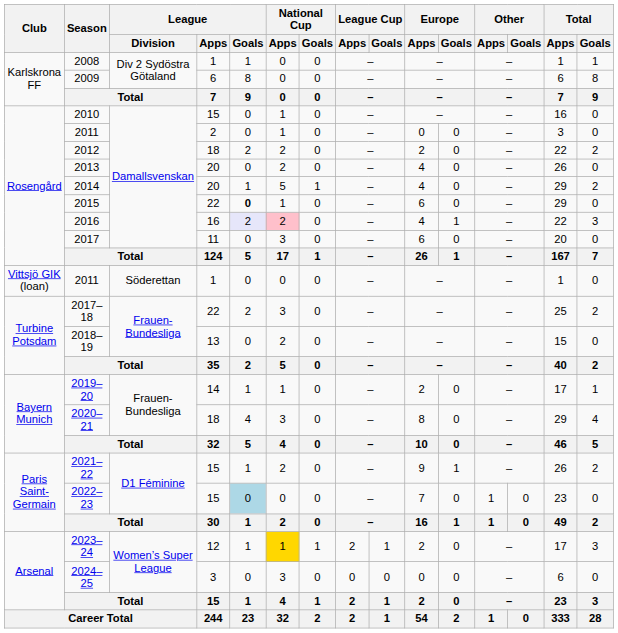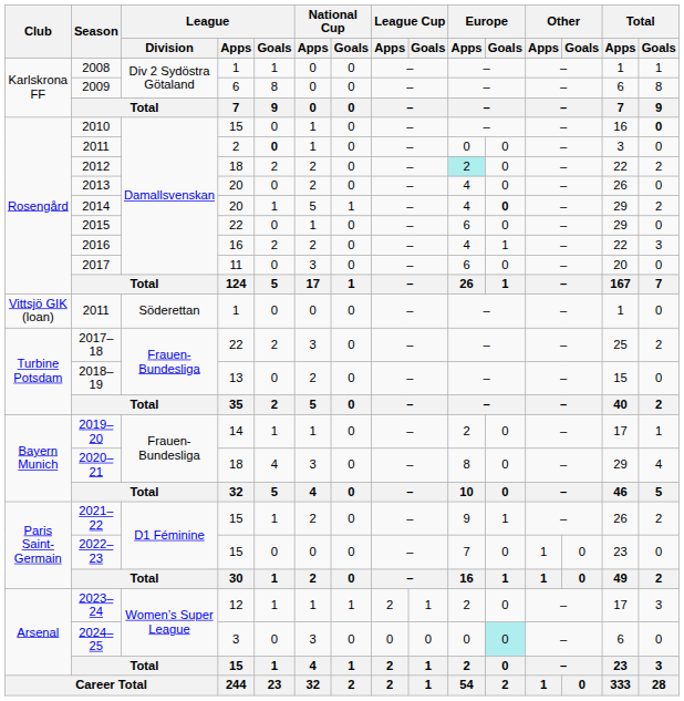2010 | Total / Goals: normal -> bold
2011 / 2 | League / Goals: normal -> bold
2012 | Europe / Apps: no background -> paleturquoise background
2014 | Europe / Goals: normal -> bold
2015 | League / Goals: bold -> normal
2016 | League / Goals: lavender background -> no background
2016 | National Cup / Apps: pink background -> no background
2022–23 | League / Goals: lightblue background -> no background
2023–24 | National Cup / Apps: gold background -> no background
2024–25 | Europe / Goals: no background -> paleturquoise background
